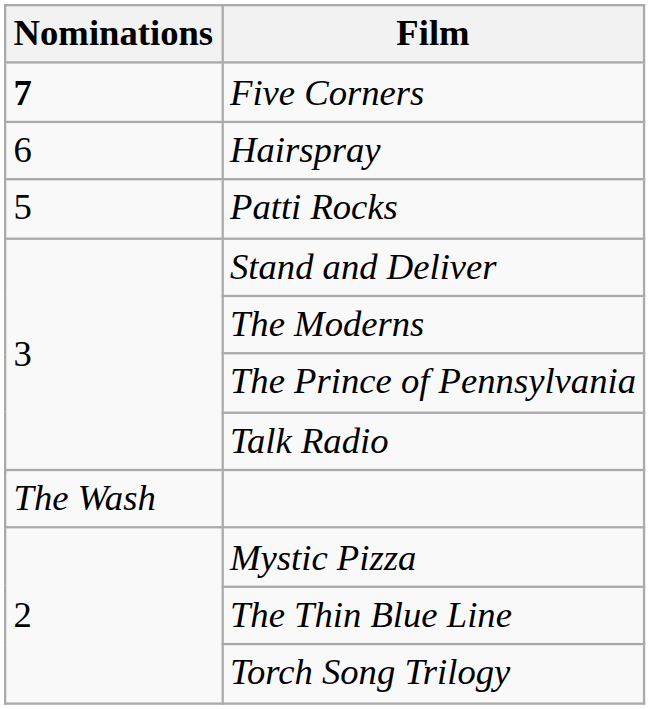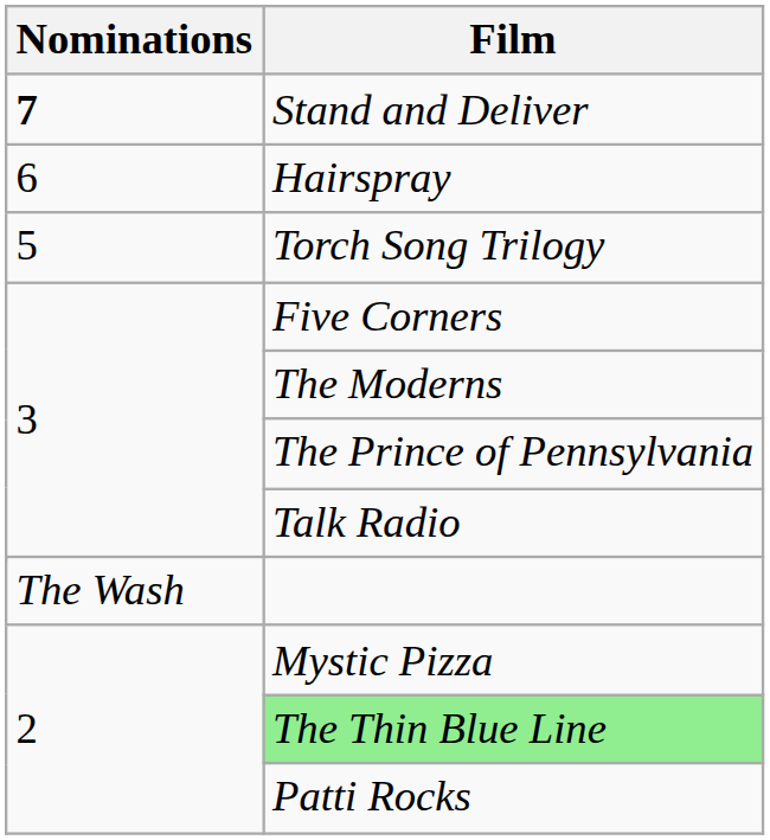row 2 | Film: Five Corners -> Stand and Deliver
row 4 | Film: Patti Rocks -> Torch Song Trilogy
row 5 | Film: Stand and Deliver -> Five Corners
row 11 | Film: no background -> lightgreen background
row 12 | Film: Torch Song Trilogy -> Patti Rocks
